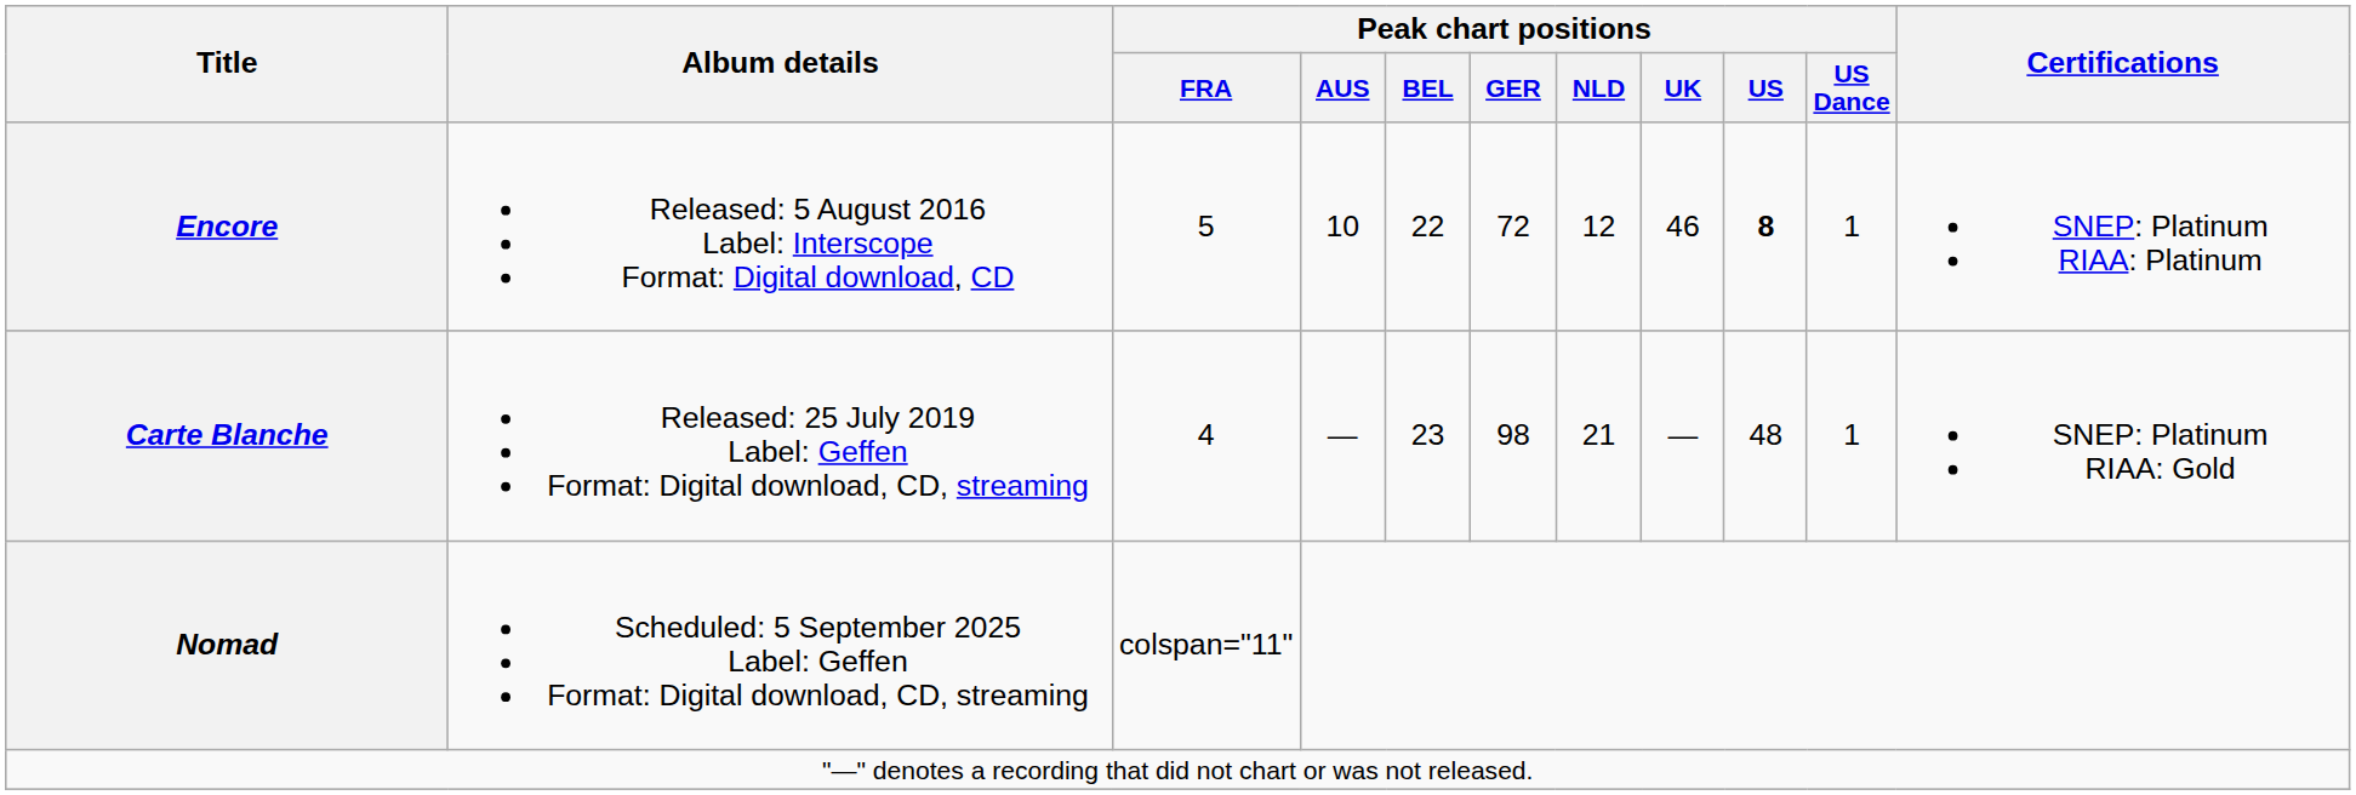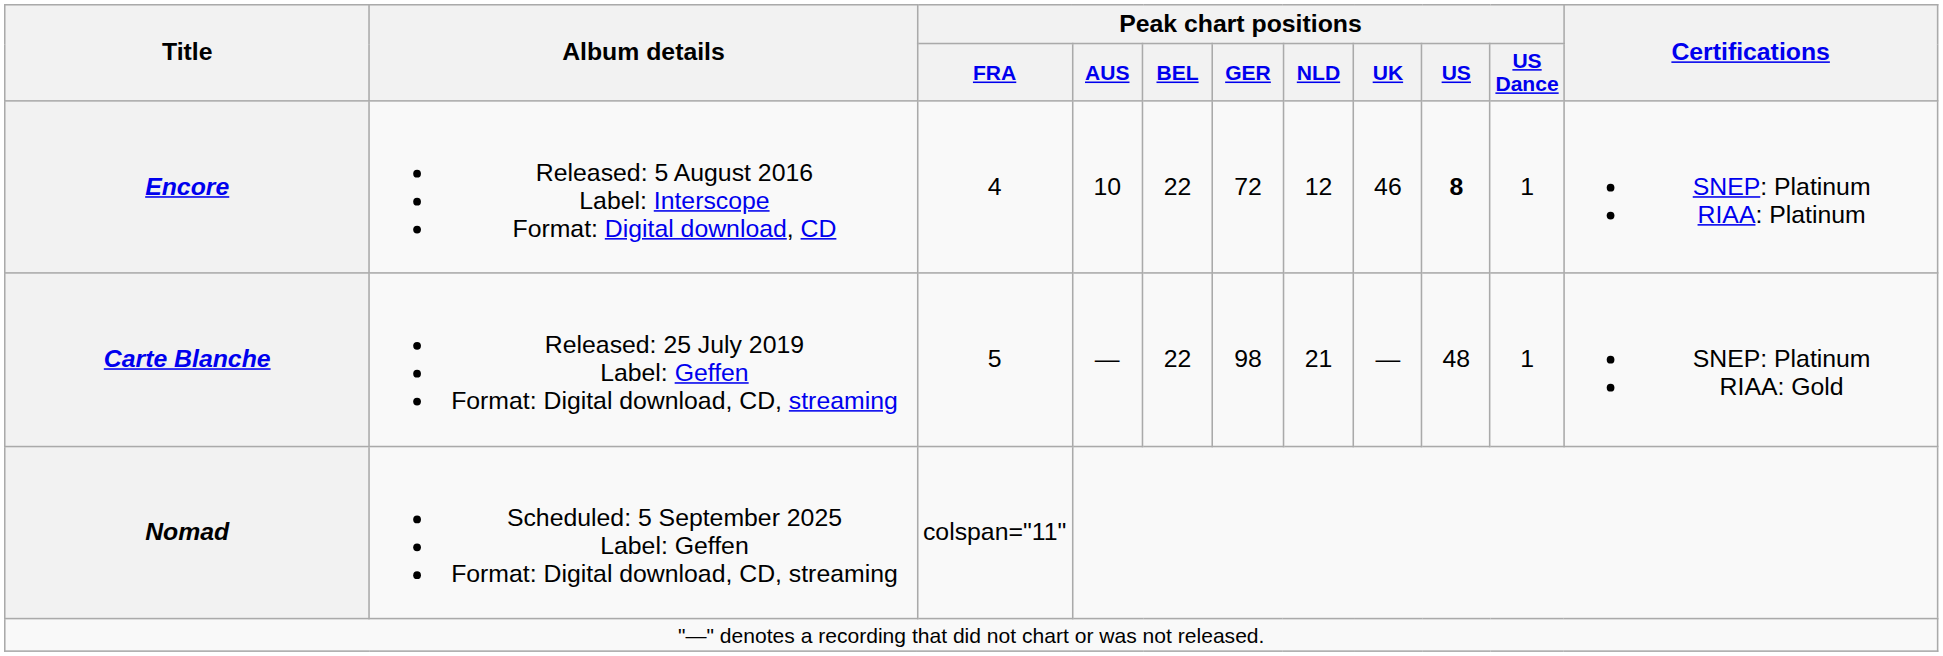Encore | Peak chart positions / FRA: 5 -> 4
Carte Blanche | Peak chart positions / FRA: 4 -> 5
Carte Blanche | Peak chart positions / BEL: 23 -> 22
